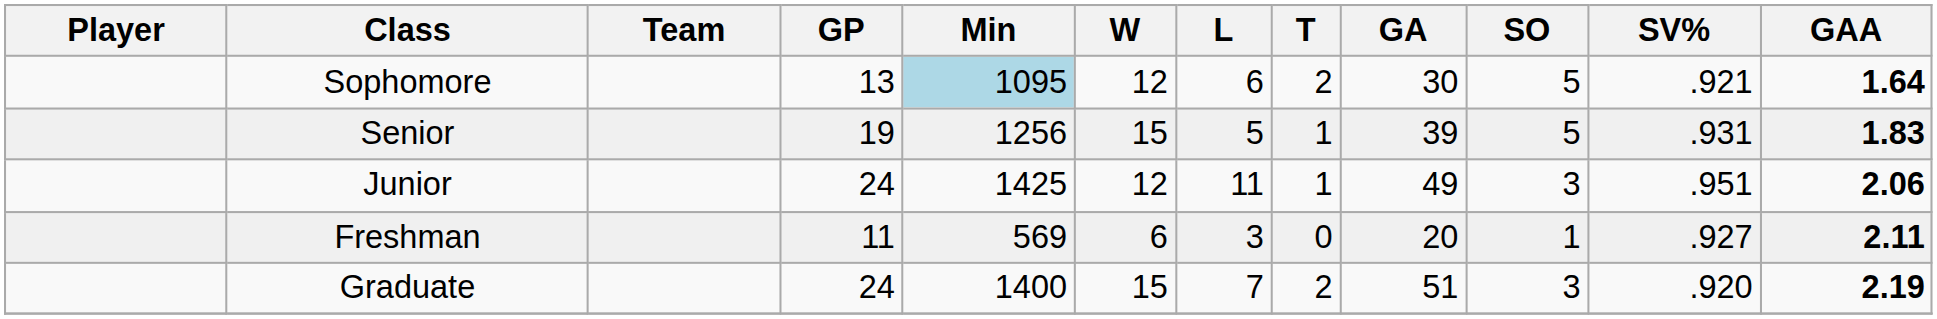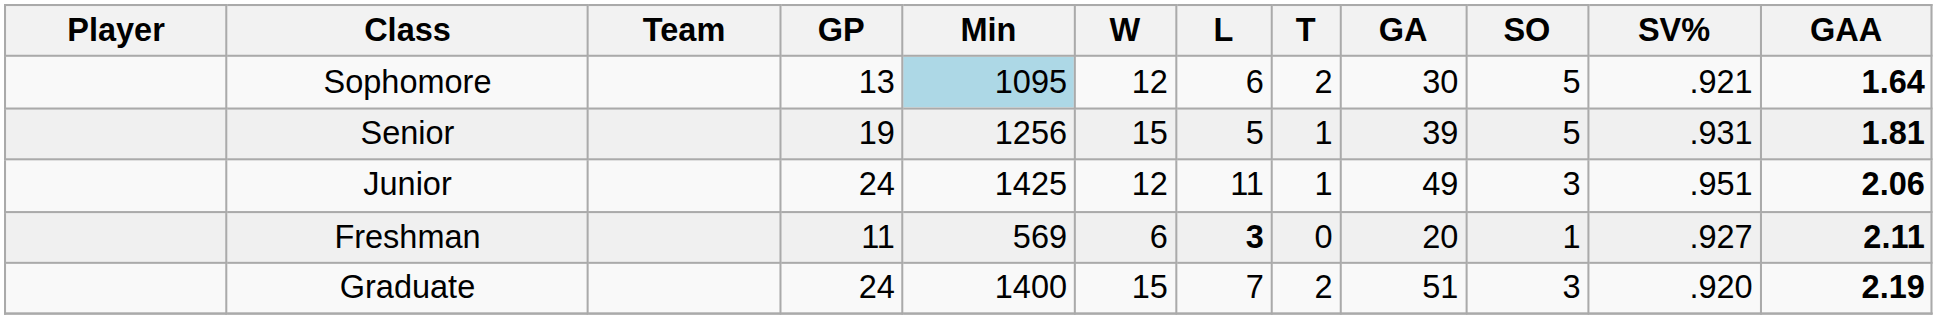Senior | GAA: 1.83 -> 1.81
Freshman | L: normal -> bold
